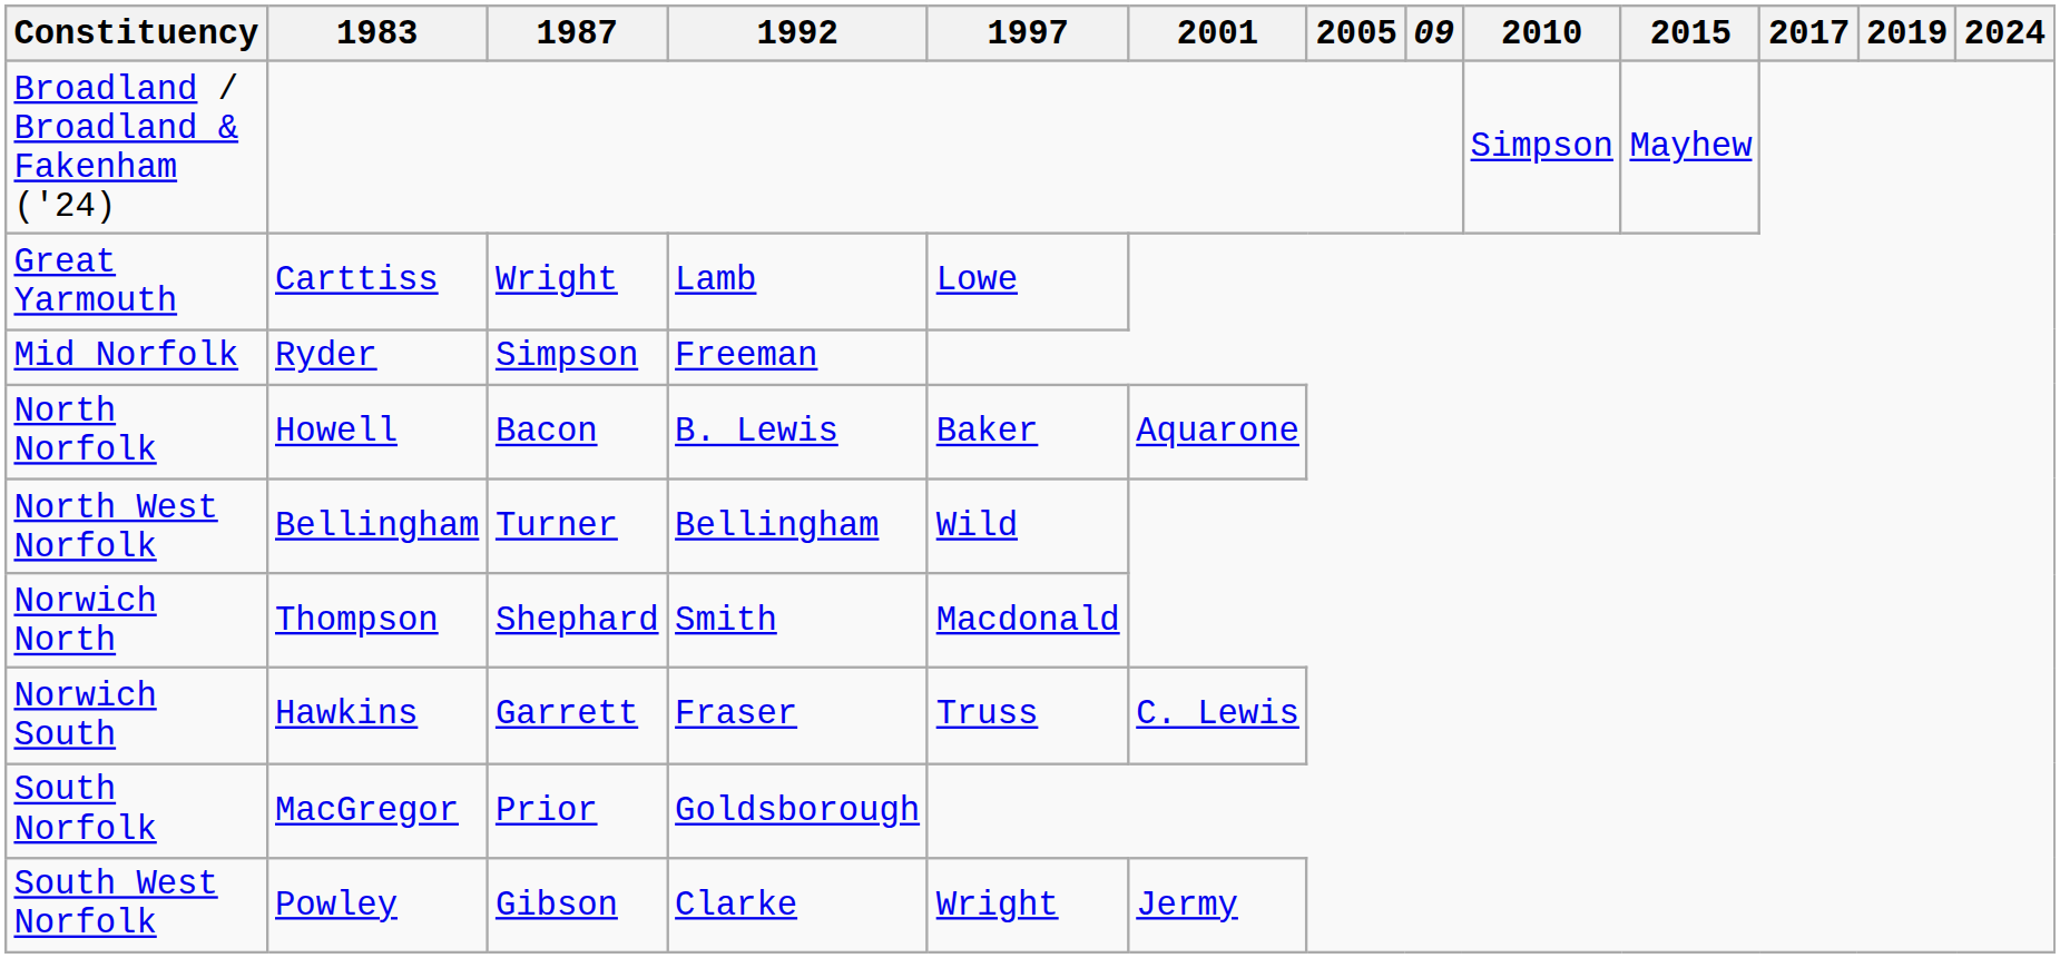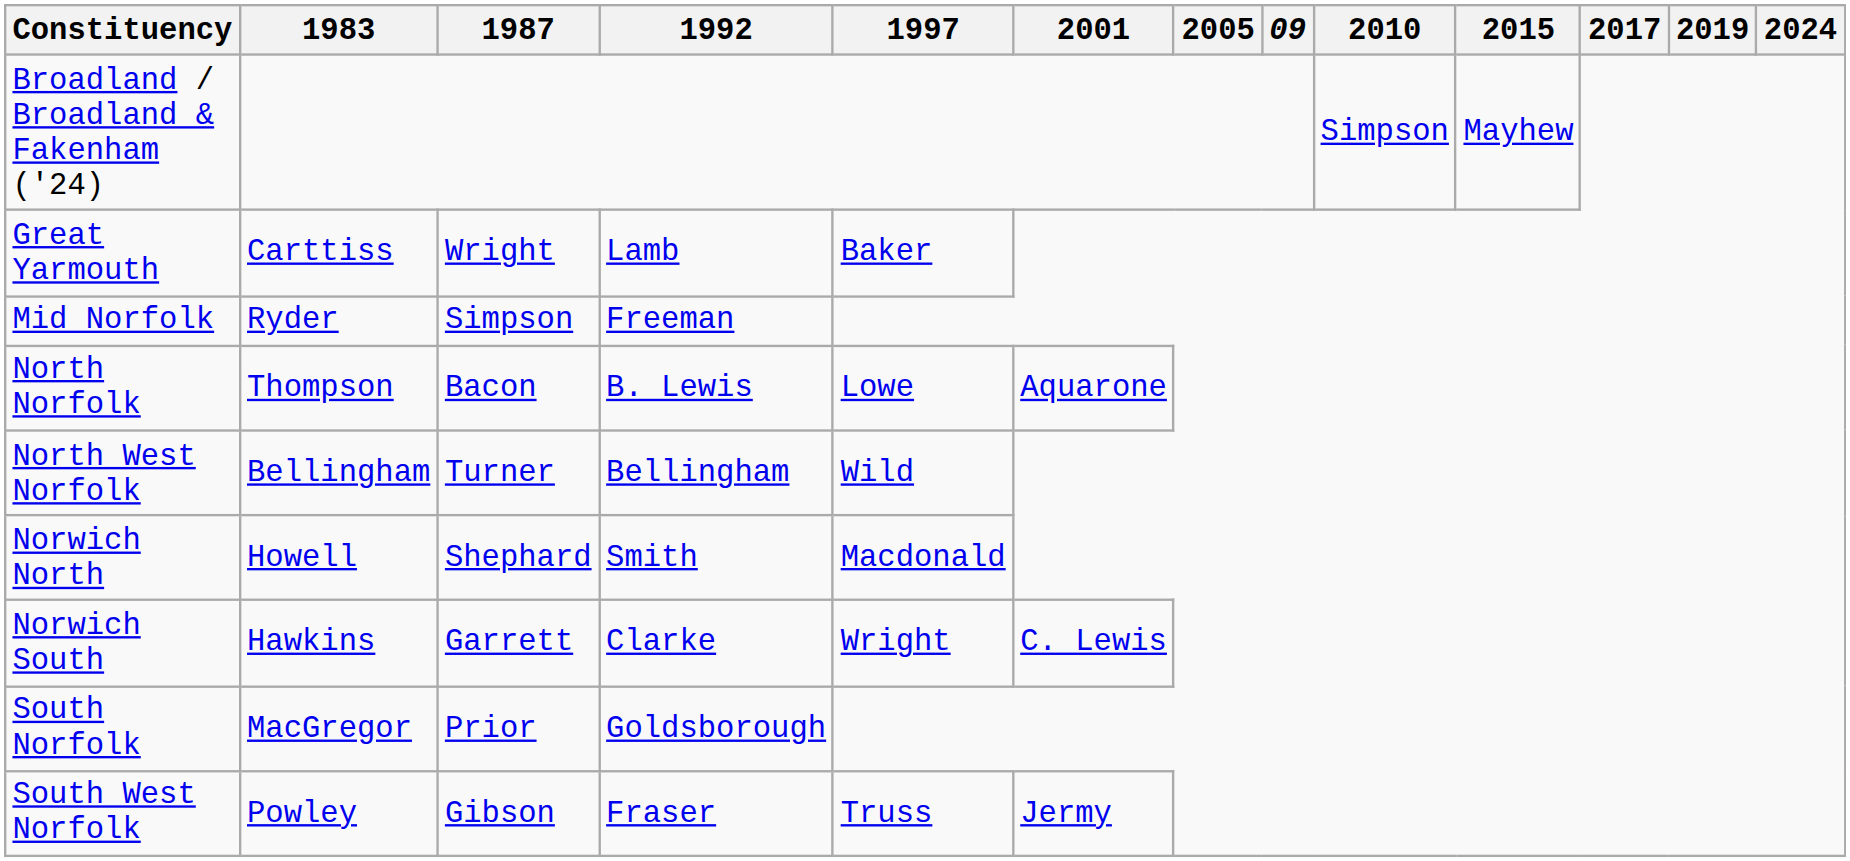Great Yarmouth | 1997: Lowe -> Baker
North Norfolk | 1983: Howell -> Thompson
North Norfolk | 1997: Baker -> Lowe
Norwich North | 1983: Thompson -> Howell
Norwich South | 1992: Fraser -> Clarke
Norwich South | 1997: Truss -> Wright
South West Norfolk | 1992: Clarke -> Fraser
South West Norfolk | 1997: Wright -> Truss
